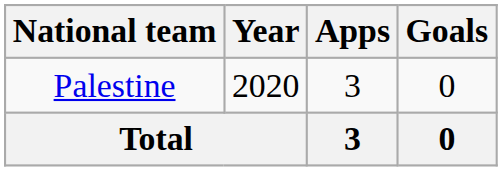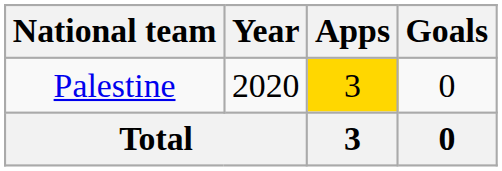Palestine | Apps: no background -> gold background
